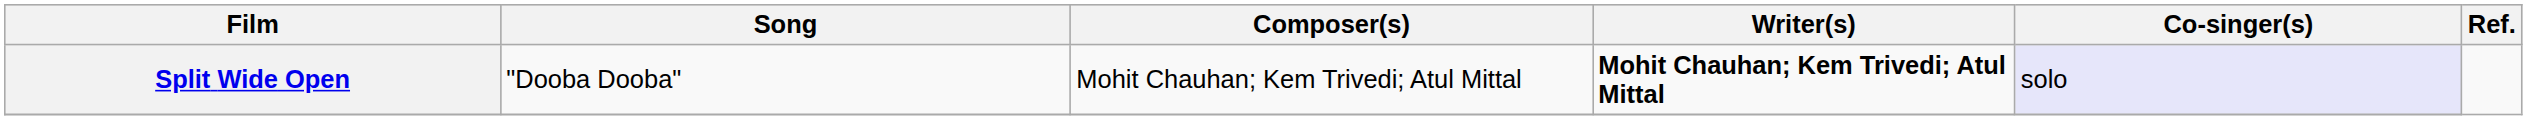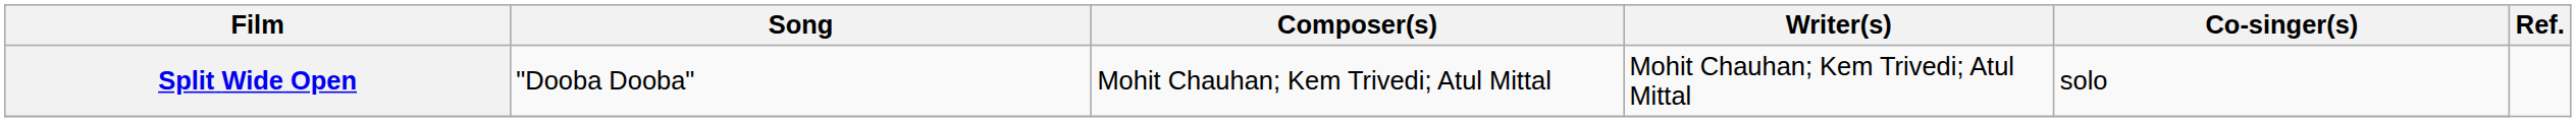Split Wide Open | Writer(s): bold -> normal
Split Wide Open | Co-singer(s): lavender background -> no background
